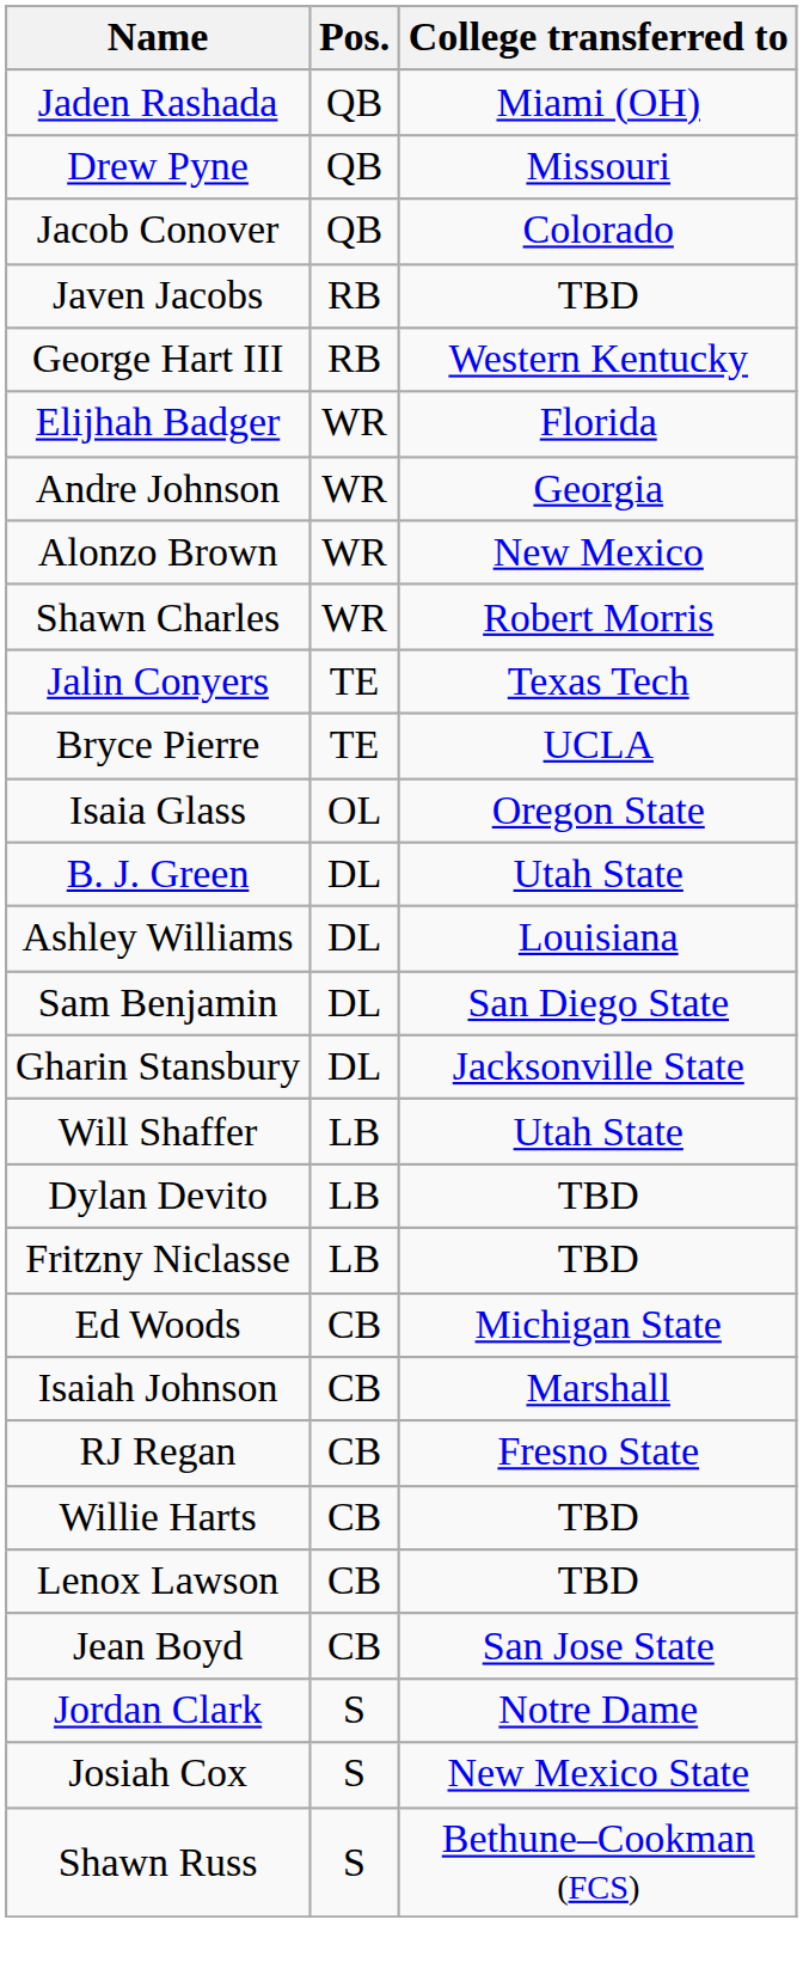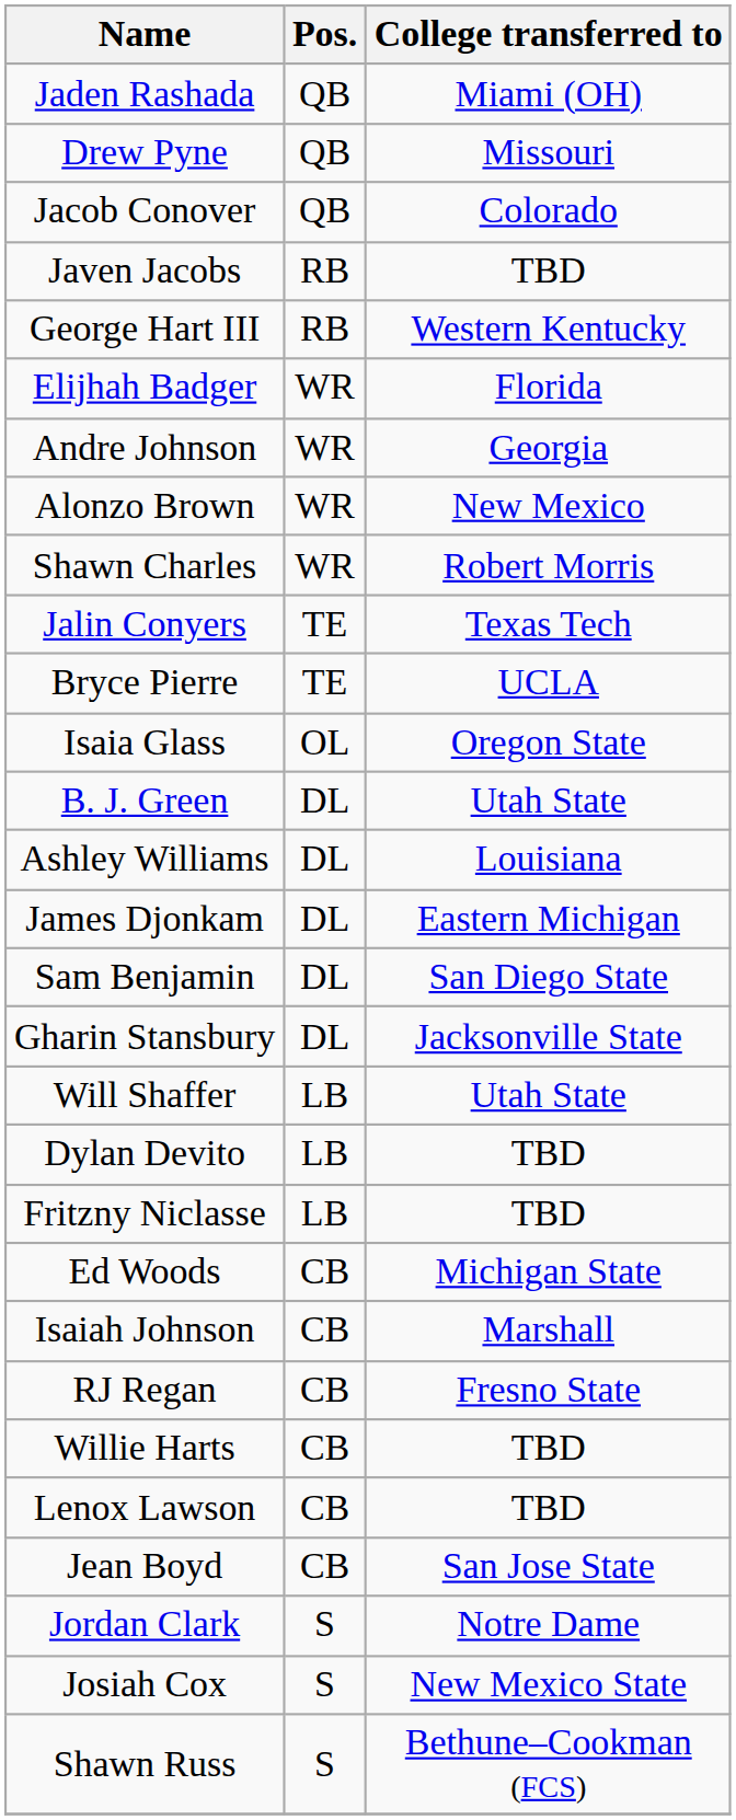+ row: James Djonkam | DL | Eastern Michigan
